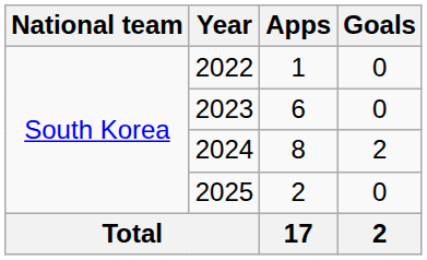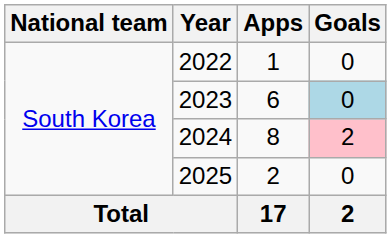2023 | Goals: no background -> lightblue background
2024 | Goals: no background -> pink background
